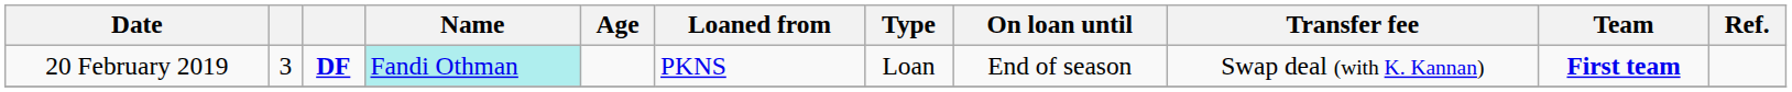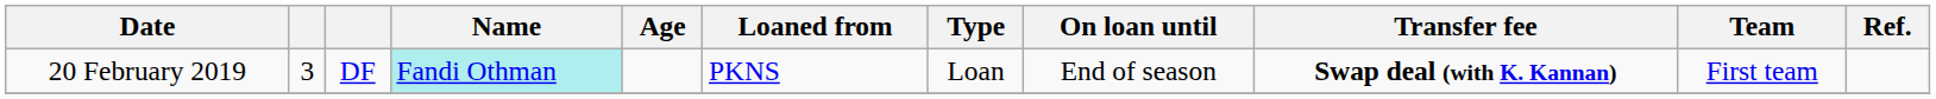20 February 2019 | column 3: bold -> normal
20 February 2019 | Transfer fee: normal -> bold
20 February 2019 | Team: bold -> normal
